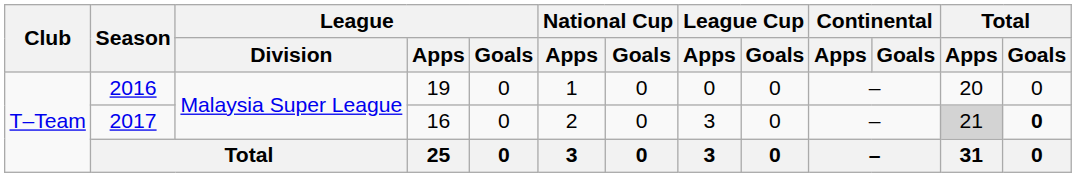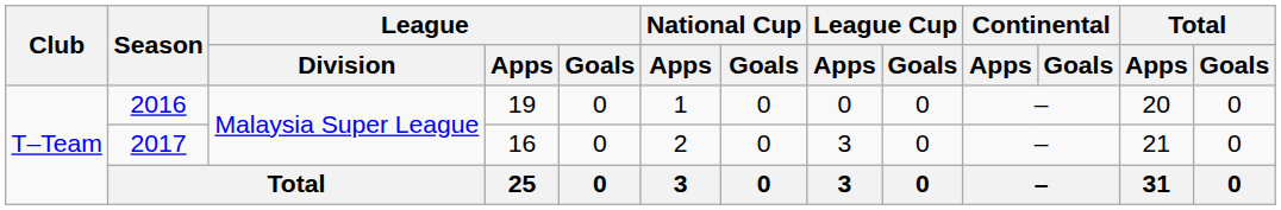2017 | Total / Apps: lightgrey background -> no background
2017 | Total / Goals: bold -> normal
